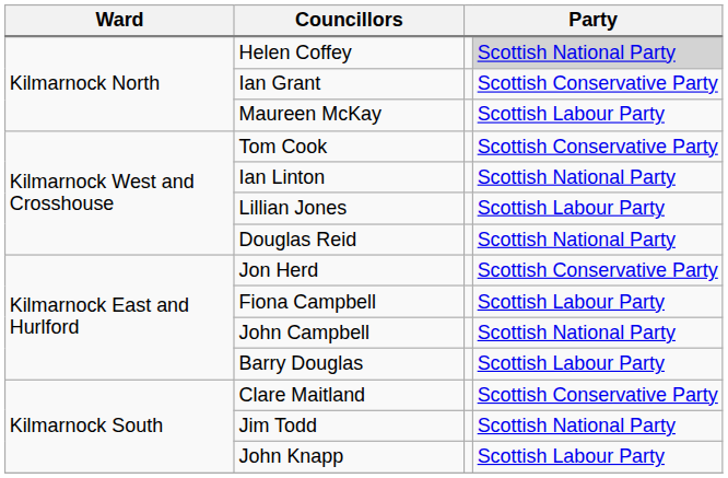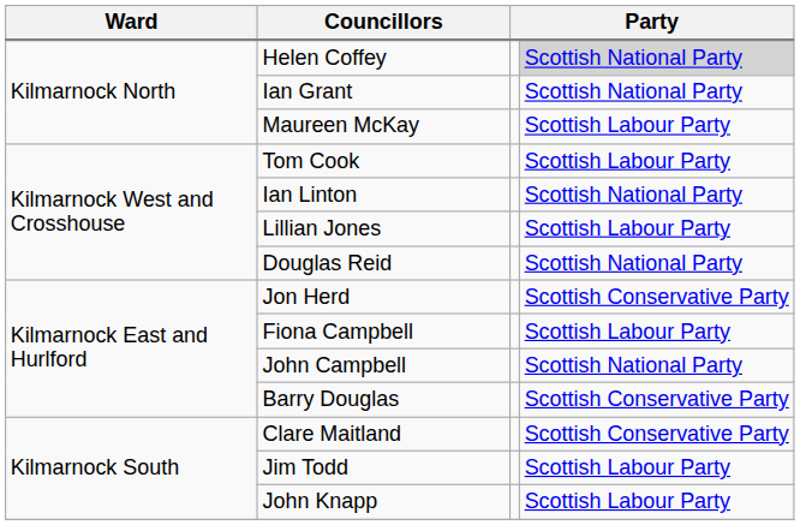Ian Grant | column 4: Scottish Conservative Party -> Scottish National Party
Tom Cook | column 4: Scottish Conservative Party -> Scottish Labour Party
Barry Douglas | column 4: Scottish Labour Party -> Scottish Conservative Party
Jim Todd | column 4: Scottish National Party -> Scottish Labour Party
